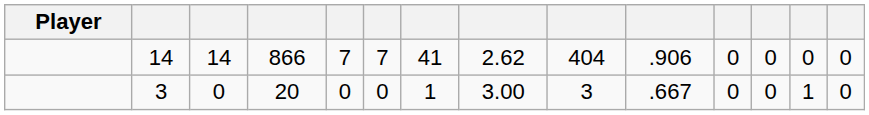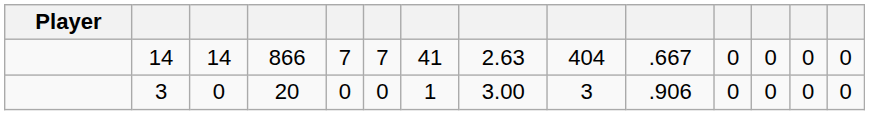row 2 | column 8: 2.62 -> 2.63
row 2 | column 10: .906 -> .667
row 3 | column 10: .667 -> .906
row 3 | column 13: 1 -> 0
